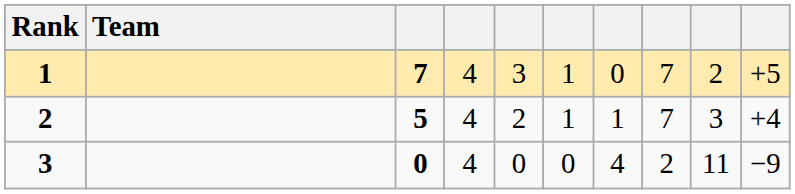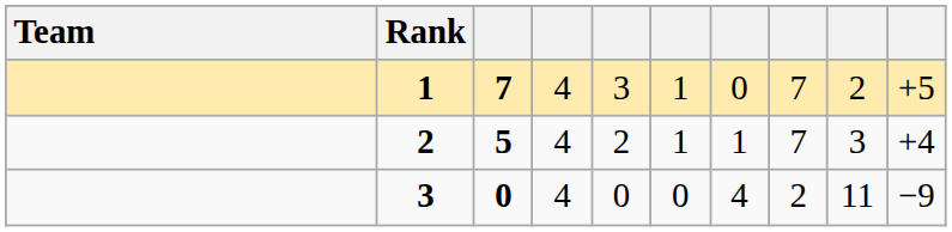columns swapped: Rank <-> Team
